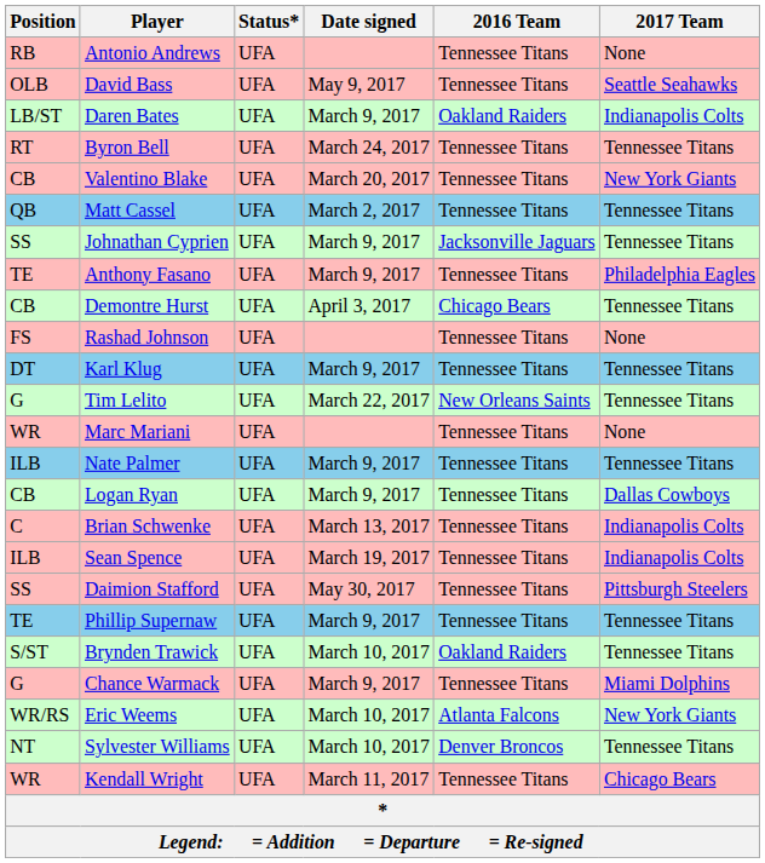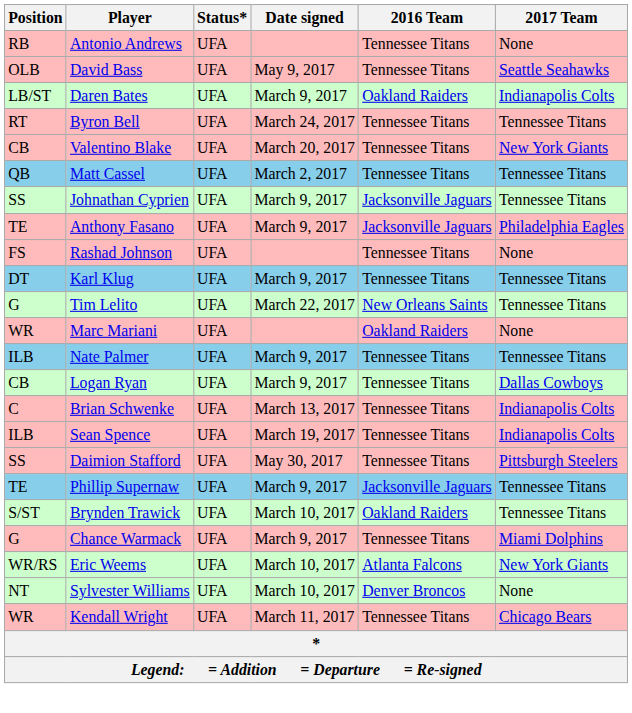Anthony Fasano | 2016 Team: Tennessee Titans -> Jacksonville Jaguars
- row: CB | Demontre Hurst | UFA | April 3, 2017 | Chicago Bears | Tennessee Titans
Marc Mariani | 2016 Team: Tennessee Titans -> Oakland Raiders
Phillip Supernaw | 2016 Team: Tennessee Titans -> Jacksonville Jaguars
Sylvester Williams | 2017 Team: Tennessee Titans -> None
